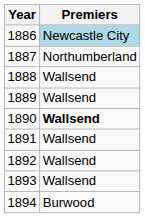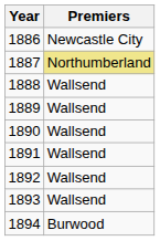1886 | Premiers: lightblue background -> no background
1887 | Premiers: no background -> khaki background
1890 | Premiers: bold -> normal
